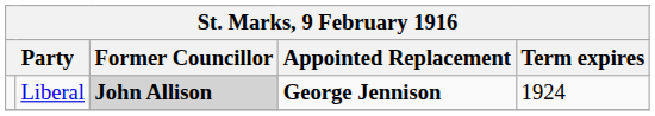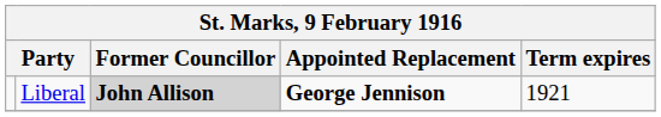Liberal | Term expires: 1924 -> 1921
